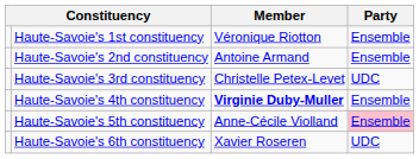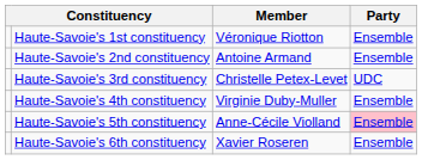Haute-Savoie's 4th constituency | Member: bold -> normal
Haute-Savoie's 6th constituency | Party: UDC -> Ensemble
